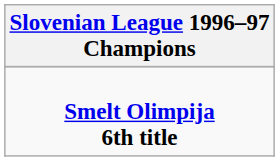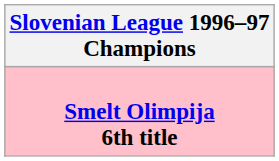row 2 | column 1: no background -> pink background
